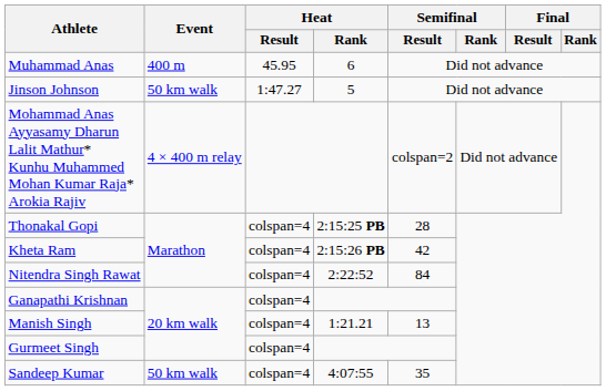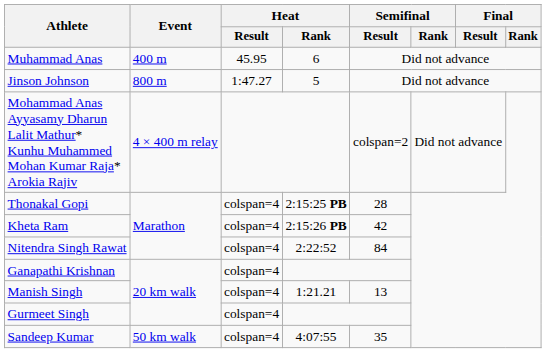Jinson Johnson | Event: 50 km walk -> 800 m
